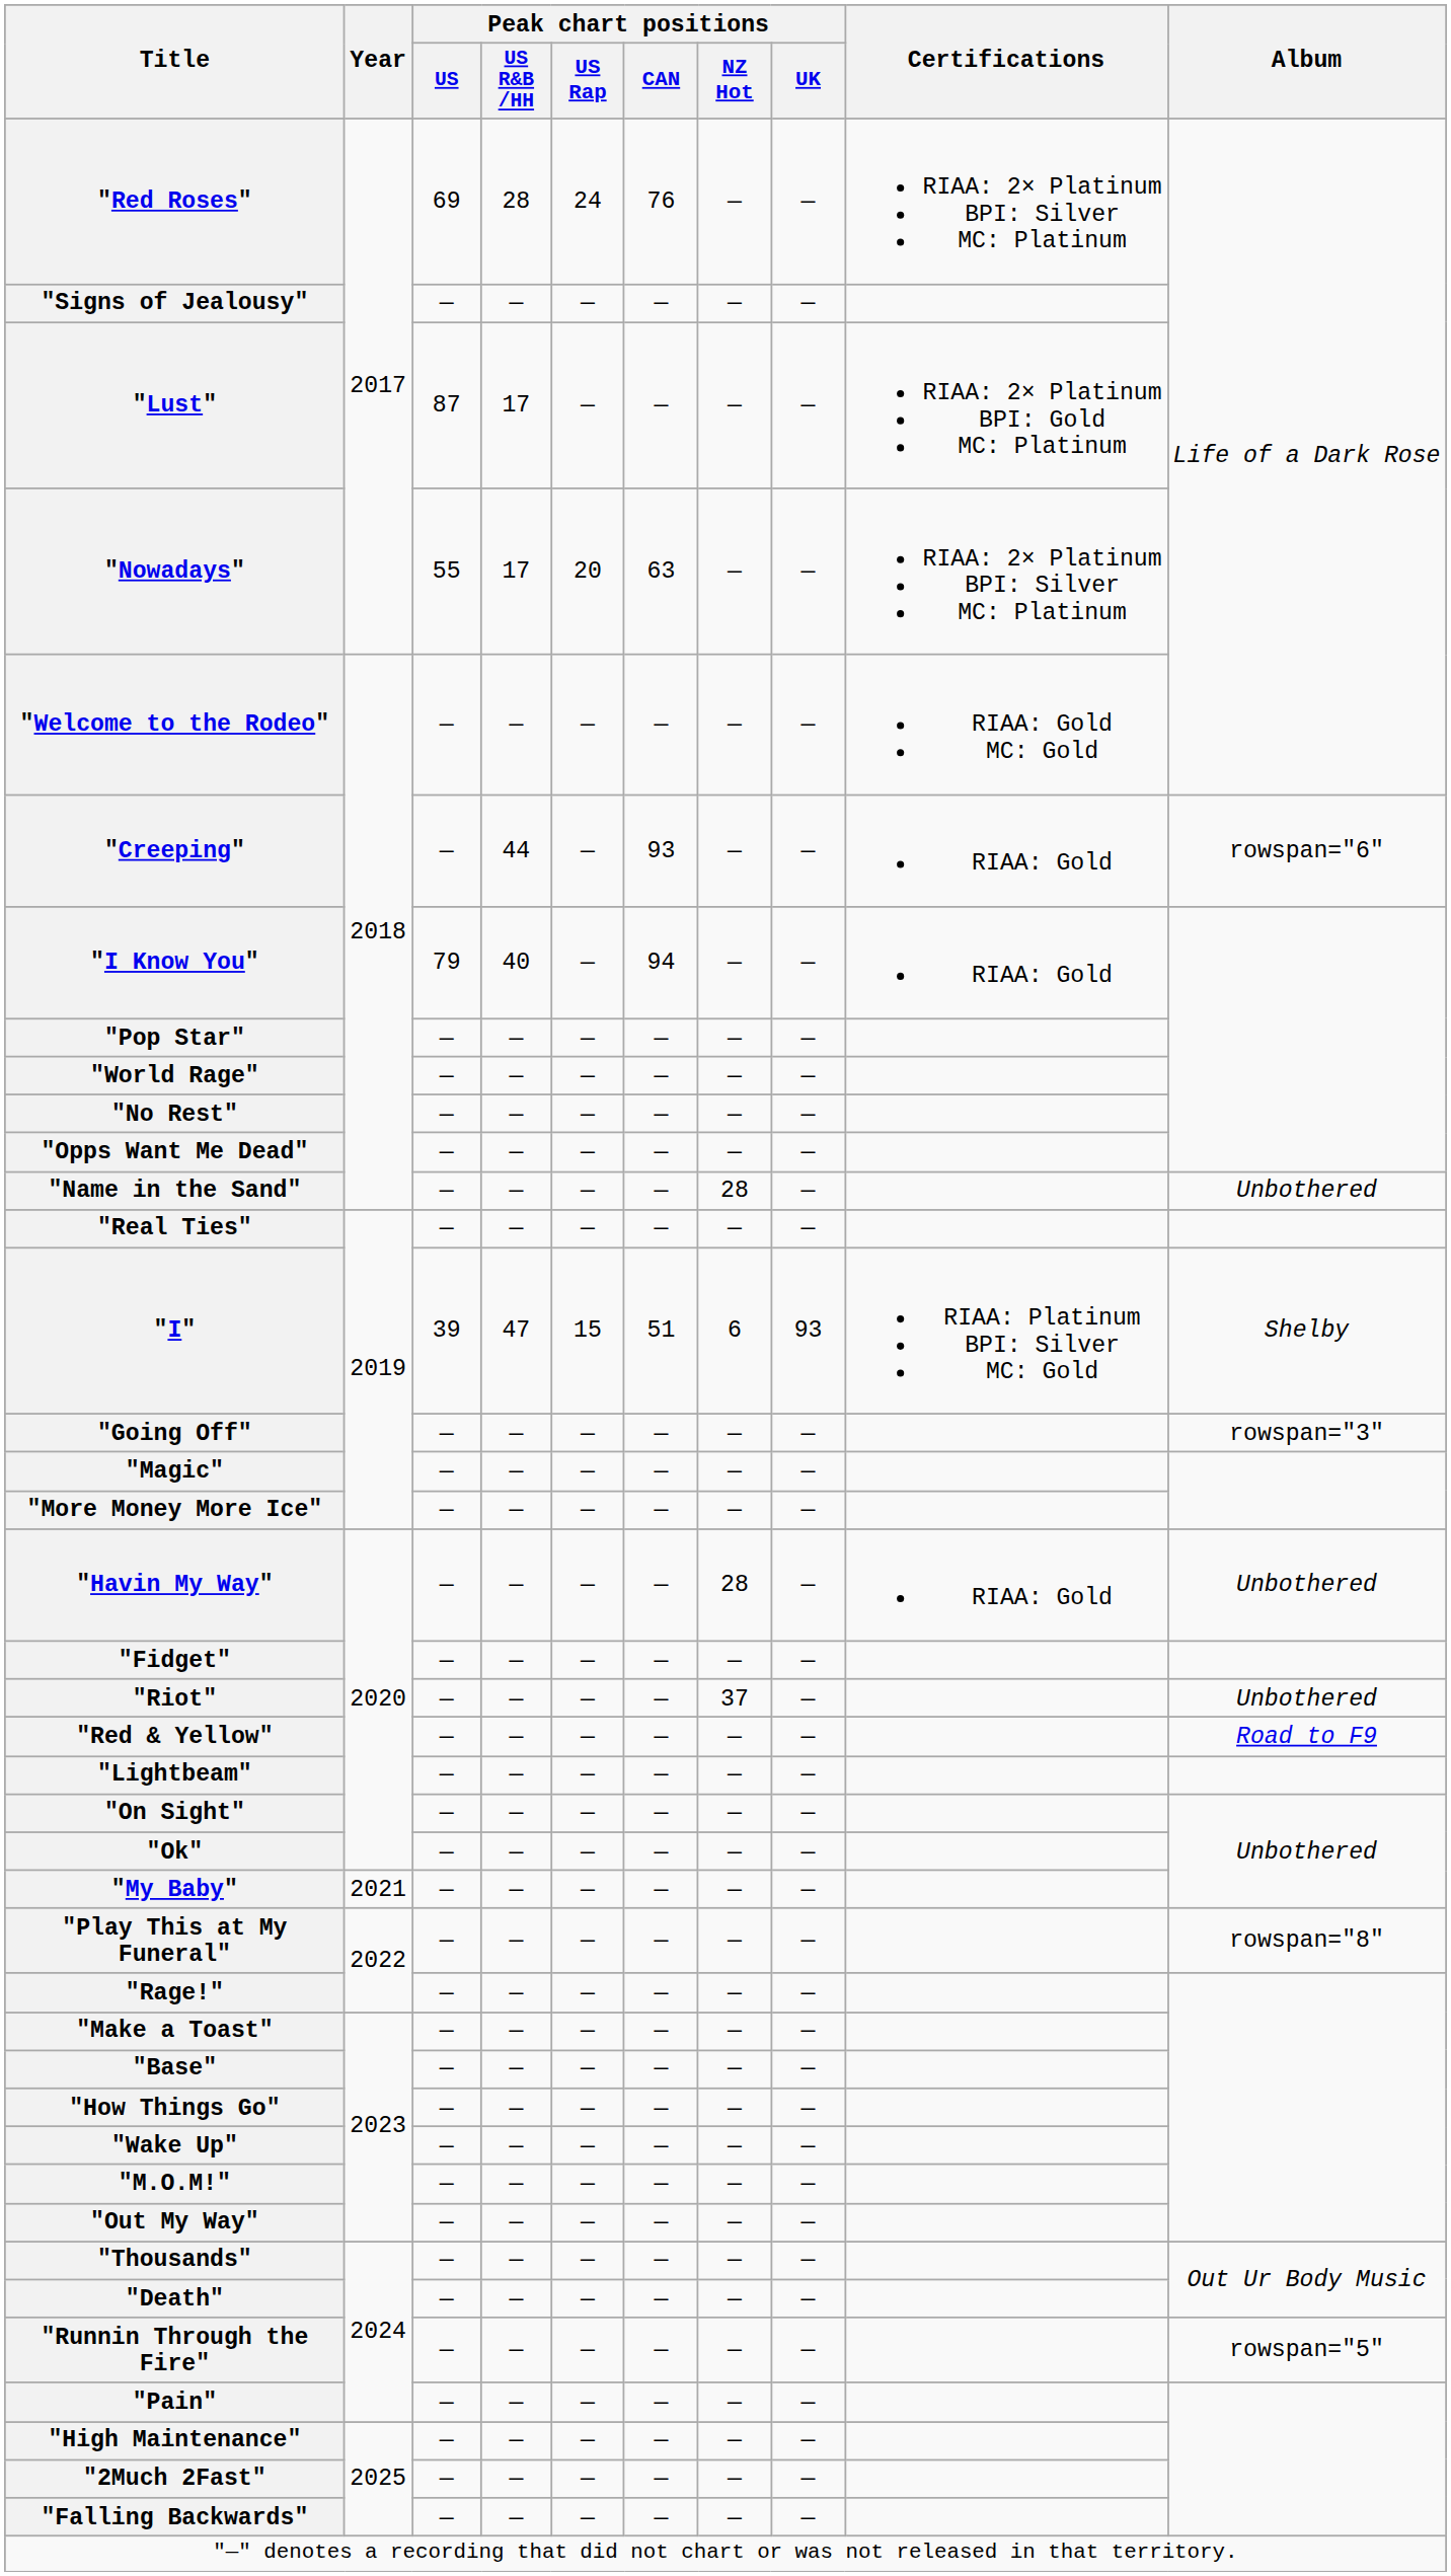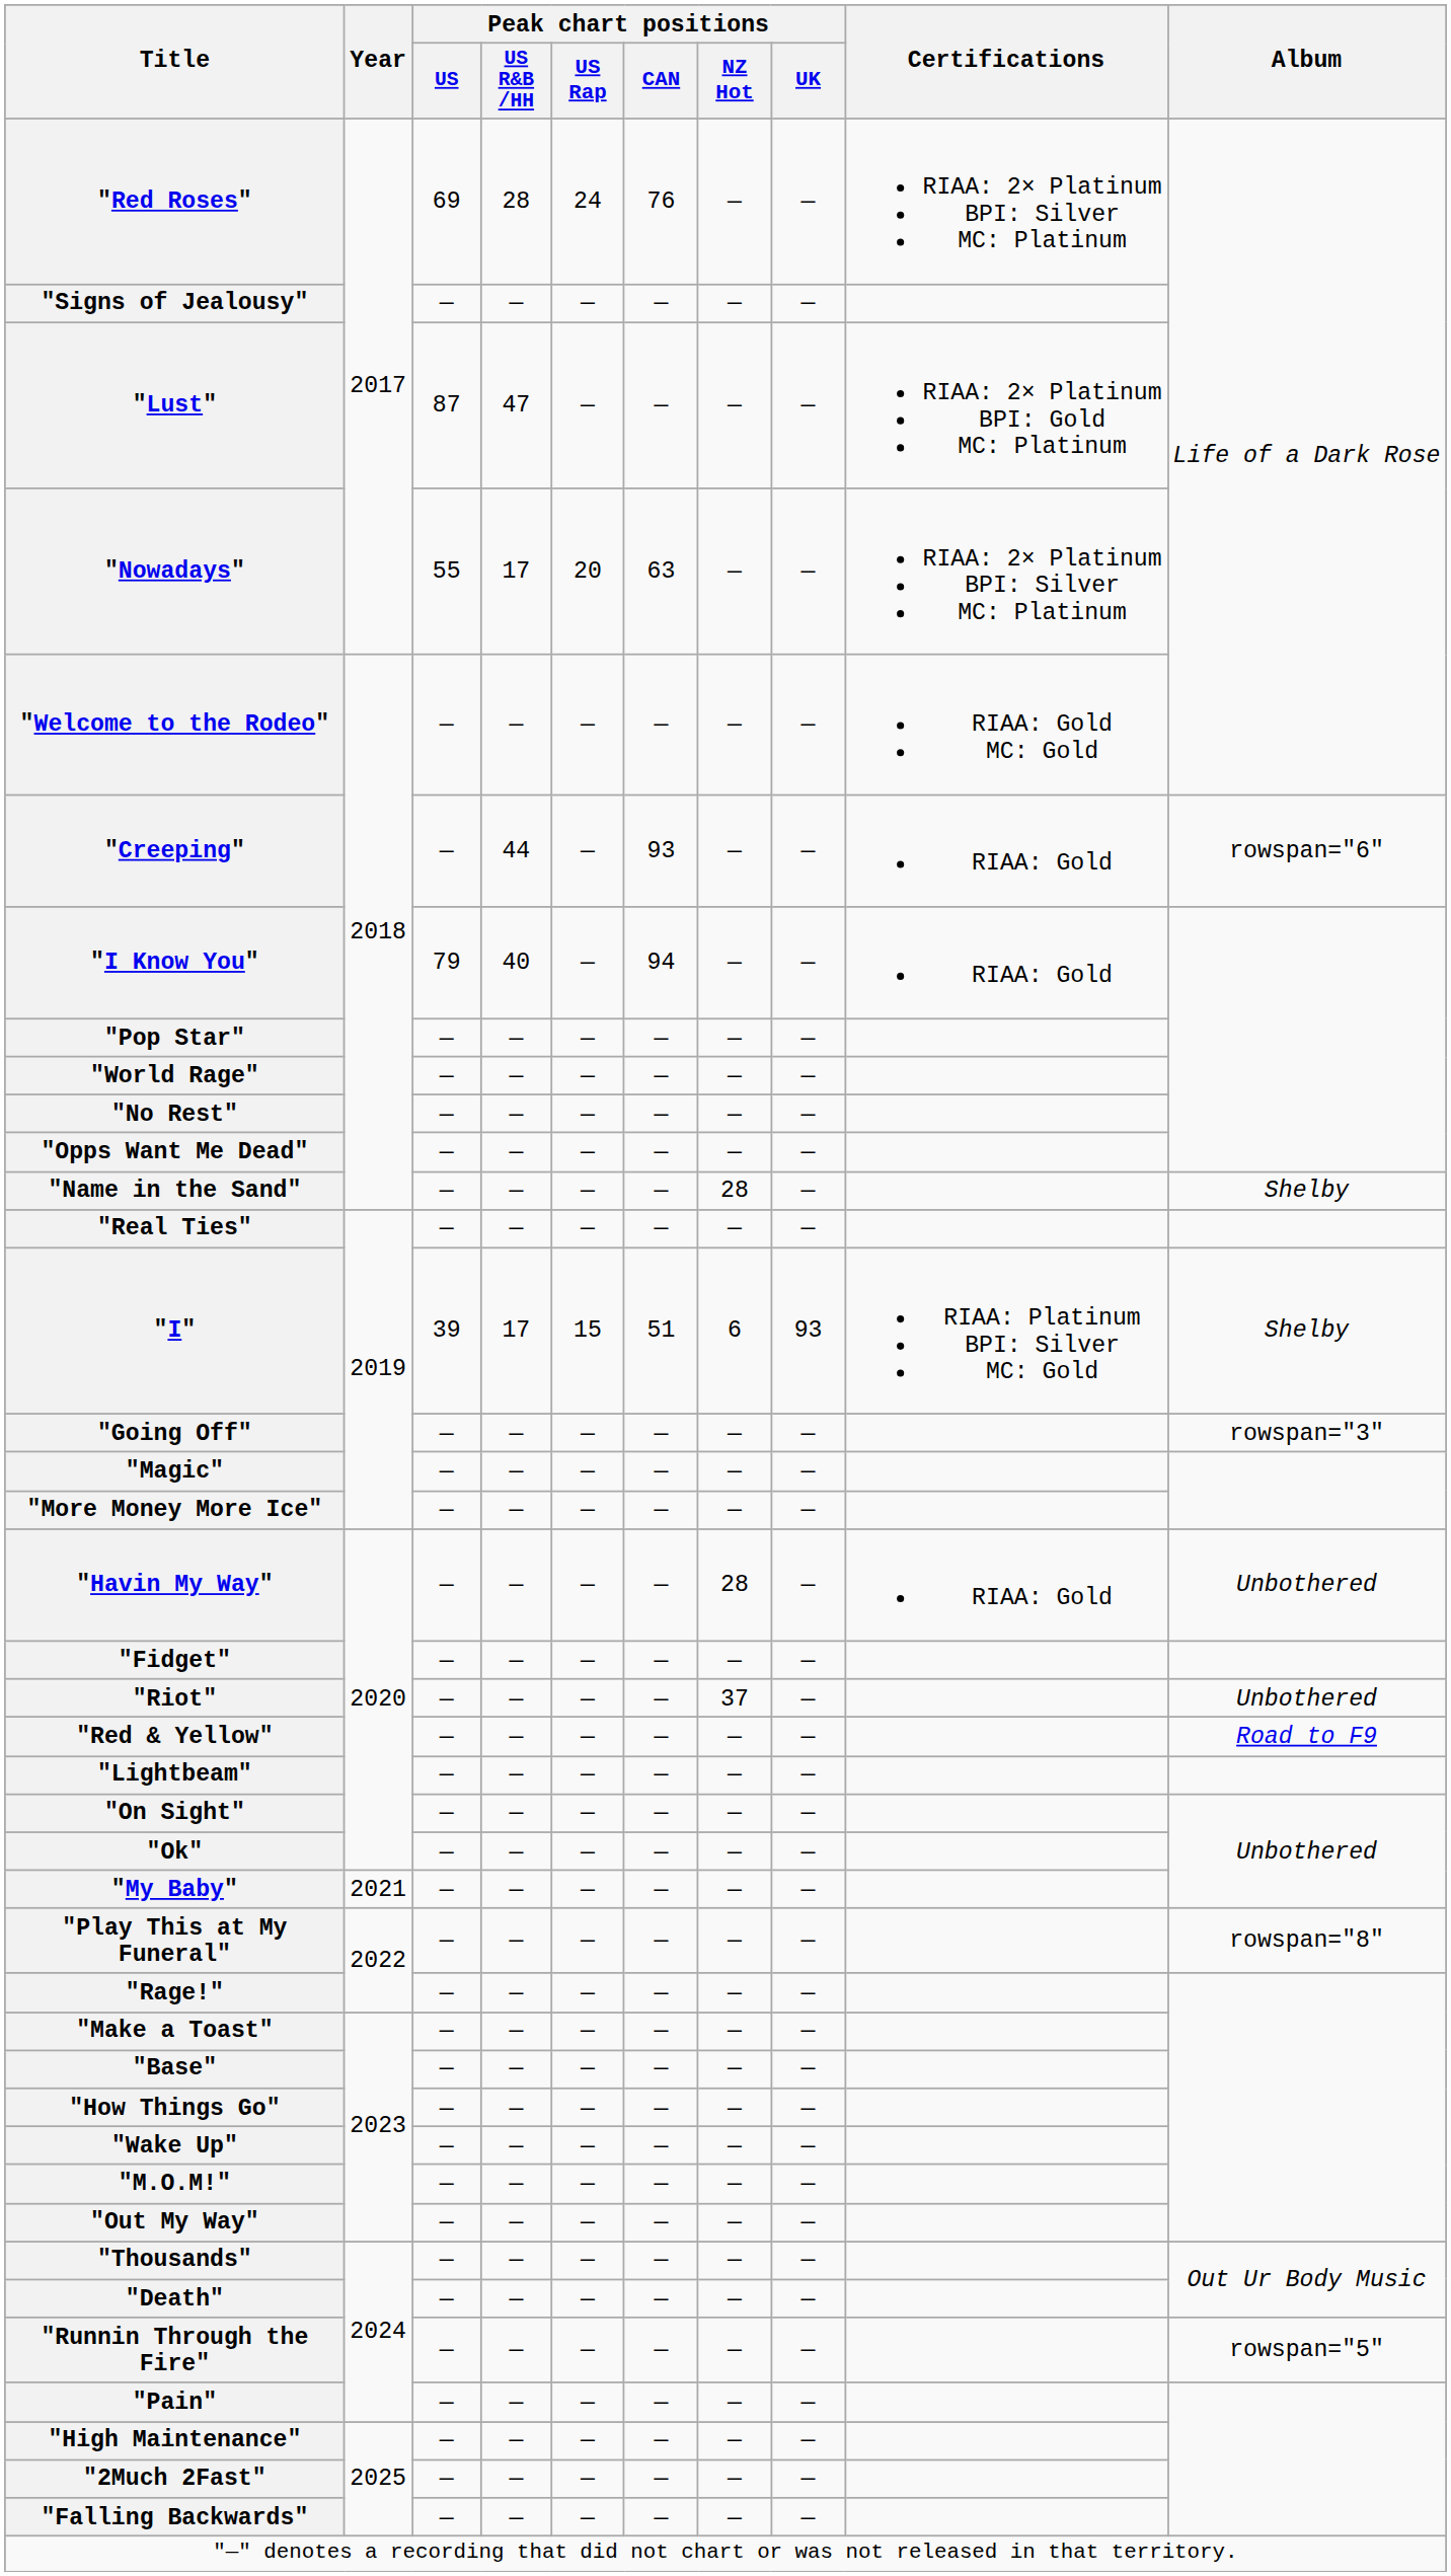"Lust" | Peak chart positions / US R&B /HH: 17 -> 47
"Name in the Sand" | Album: Unbothered -> Shelby
"I" | Peak chart positions / US R&B /HH: 47 -> 17
